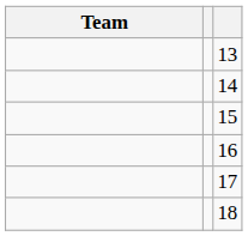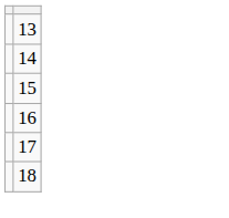- column: Team
